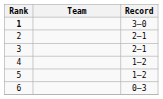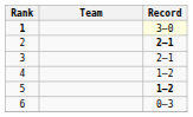1 | Record: no background -> lightyellow background
2 | Record: normal -> bold
5 | Record: normal -> bold
